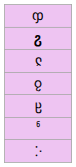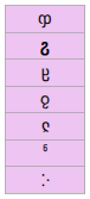row 3 | column 1: ჺ -> ჸ
row 5 | column 1: ჸ -> ჺ
